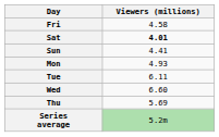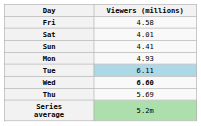Sat | column 2: bold -> normal
Tue | column 2: no background -> lightblue background
Wed | column 2: normal -> bold
